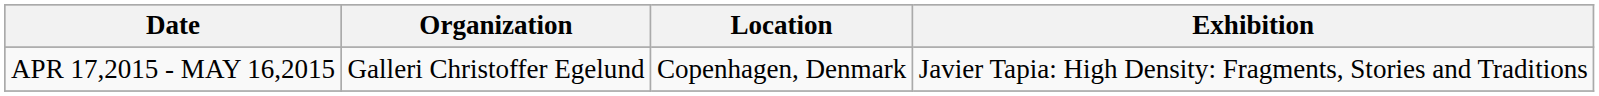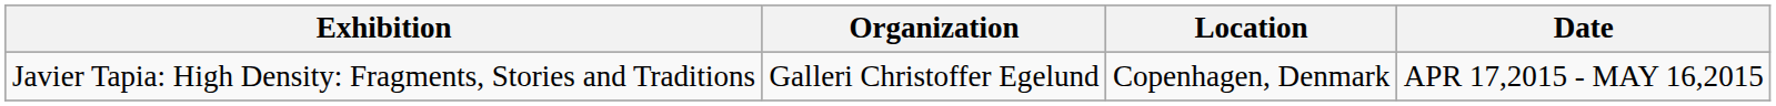columns swapped: Exhibition <-> Date
